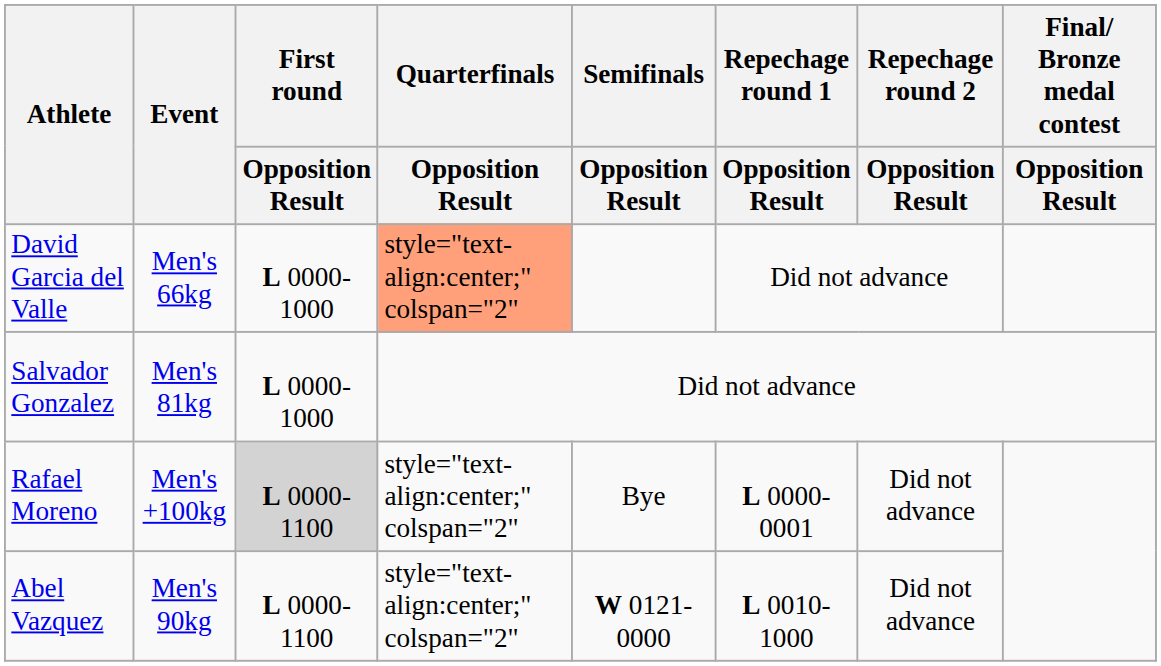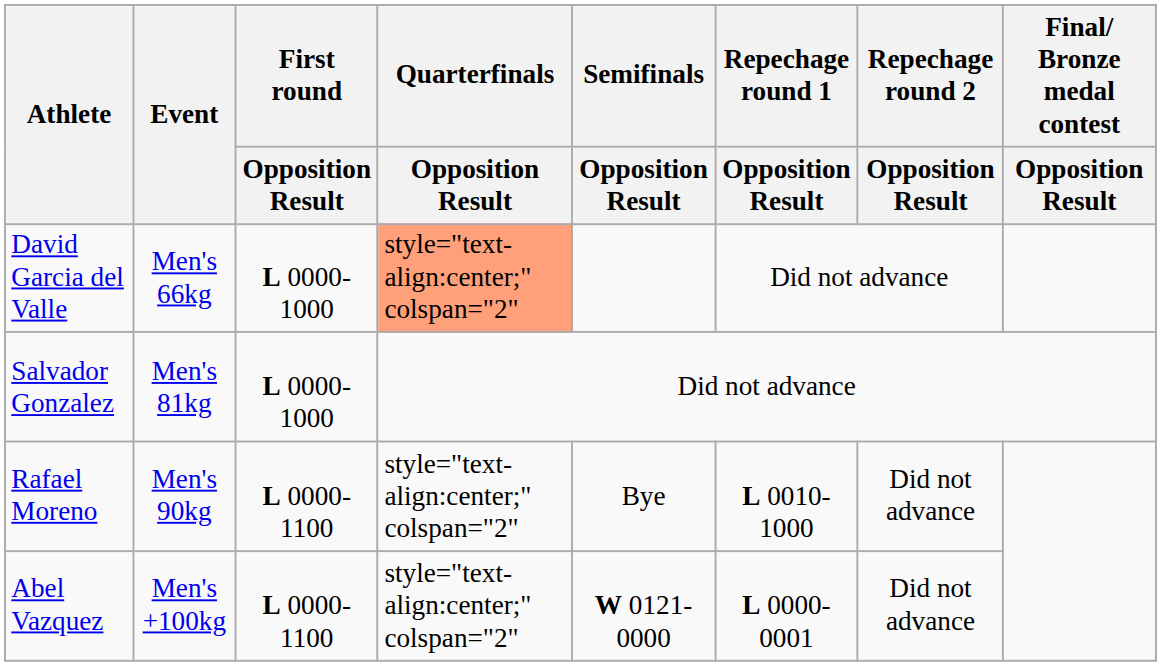Rafael Moreno | Event: Men's +100kg -> Men's 90kg
Rafael Moreno | First round / Opposition Result: lightgrey background -> no background
Rafael Moreno | Repechage round 1 / Opposition Result: L 0000-0001 -> L 0010-1000
Abel Vazquez | Event: Men's 90kg -> Men's +100kg
Abel Vazquez | Repechage round 1 / Opposition Result: L 0010-1000 -> L 0000-0001
